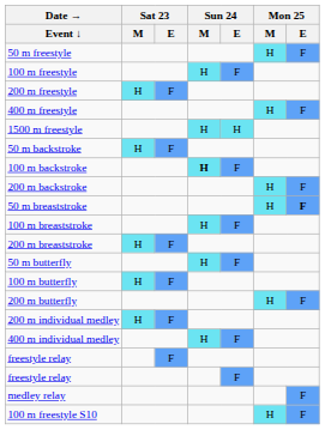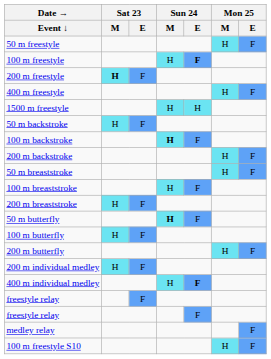100 m freestyle | Sun 24 / E: normal -> bold
200 m freestyle | Sat 23 / M: normal -> bold
50 m breaststroke | Mon 25 / E: bold -> normal
50 m butterfly | Sun 24 / M: normal -> bold
400 m individual medley | Sun 24 / E: normal -> bold
